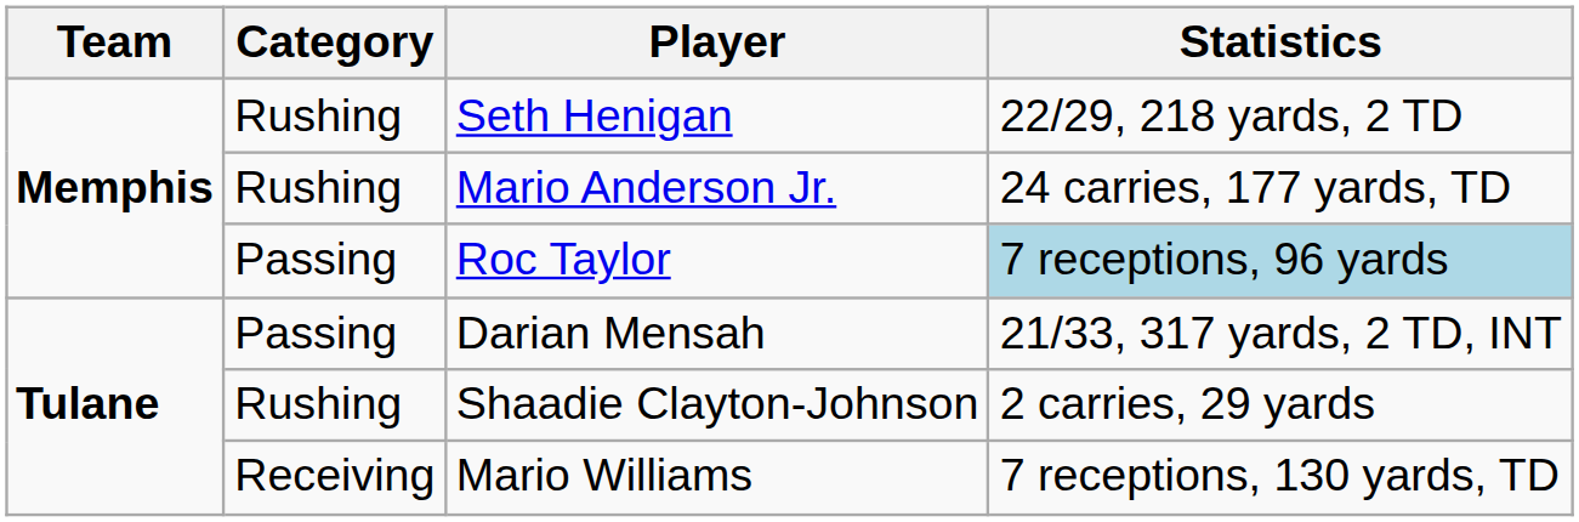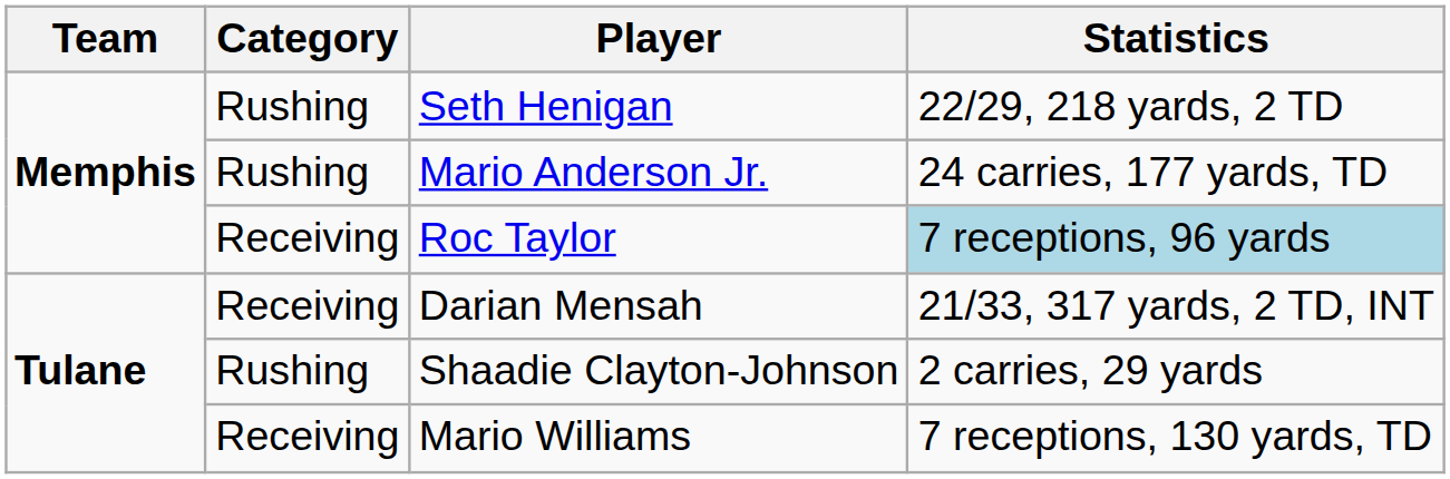Roc Taylor | Category: Passing -> Receiving
Darian Mensah | Category: Passing -> Receiving
